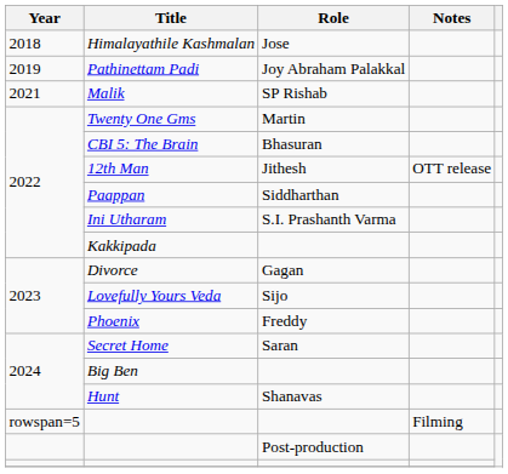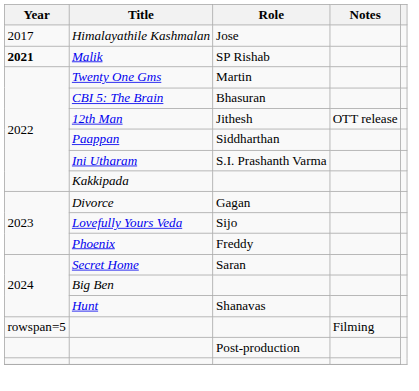Himalayathile Kashmalan | Year: 2018 -> 2017
- row: 2019 | Pathinettam Padi | Joy Abraham Palakkal
Malik | Year: normal -> bold
